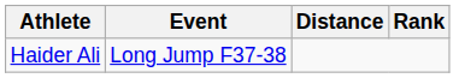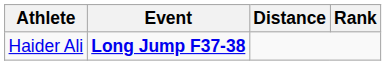Haider Ali | Event: normal -> bold
